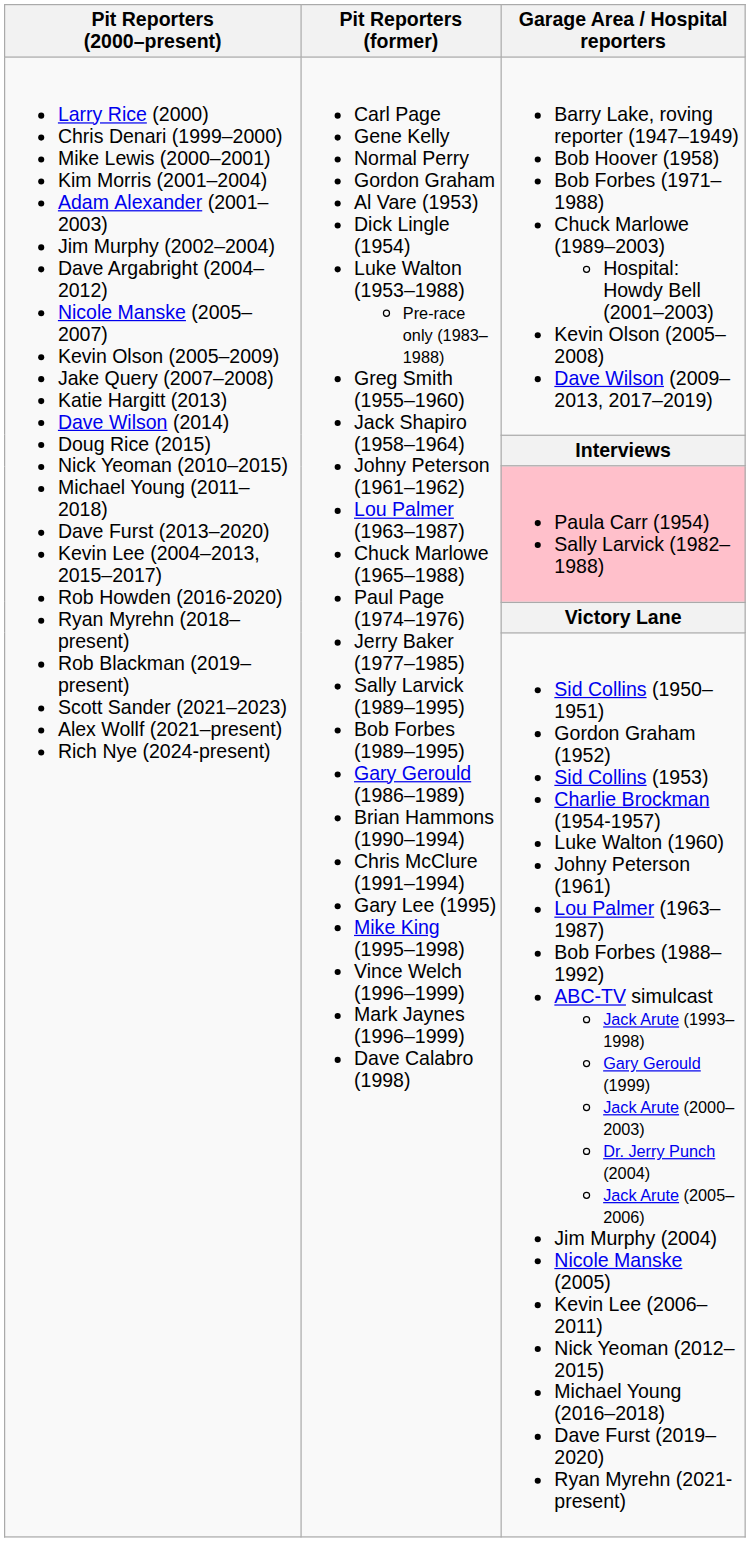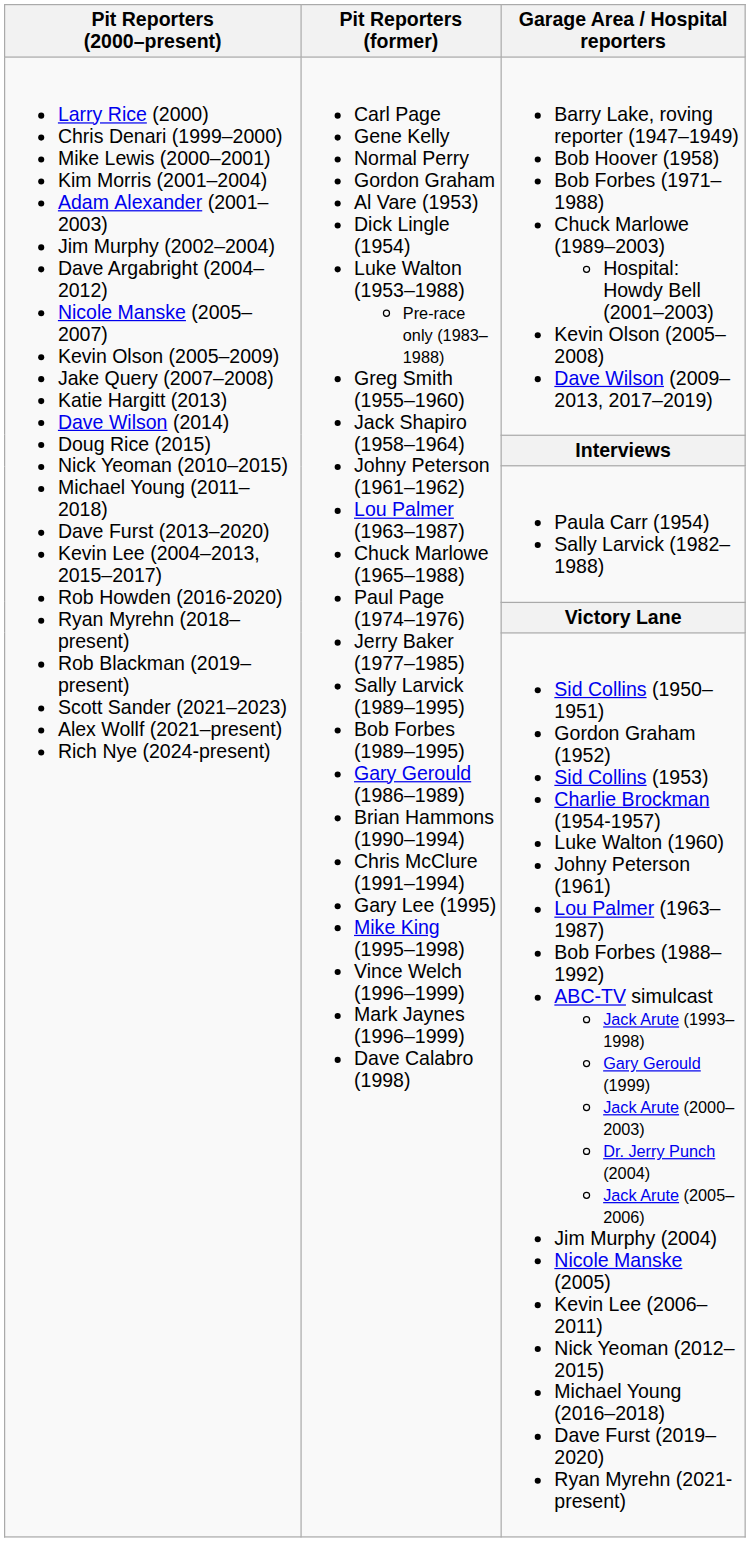Paula Carr (1954) Sally Larvick (1982–1988) | Garage Area / Hospital reporters: pink background -> no background
